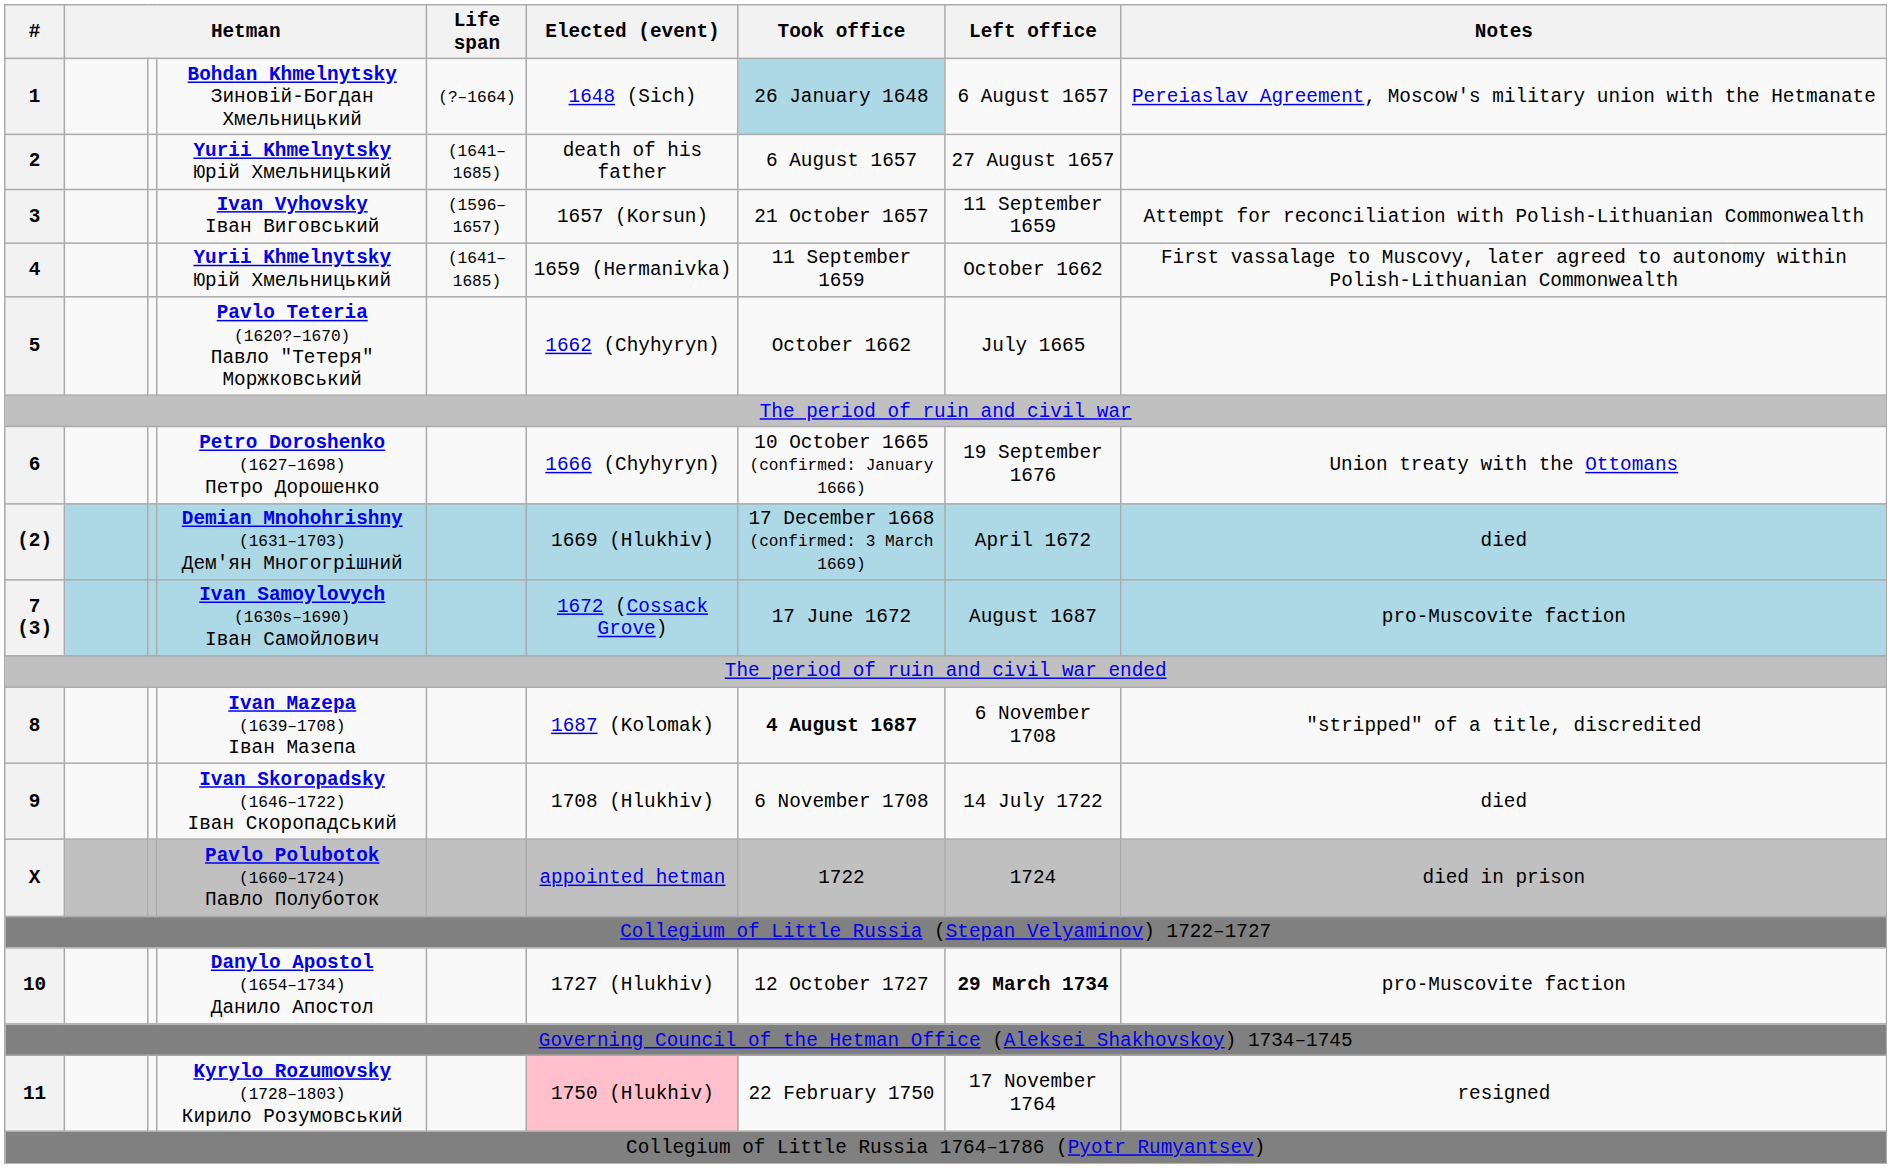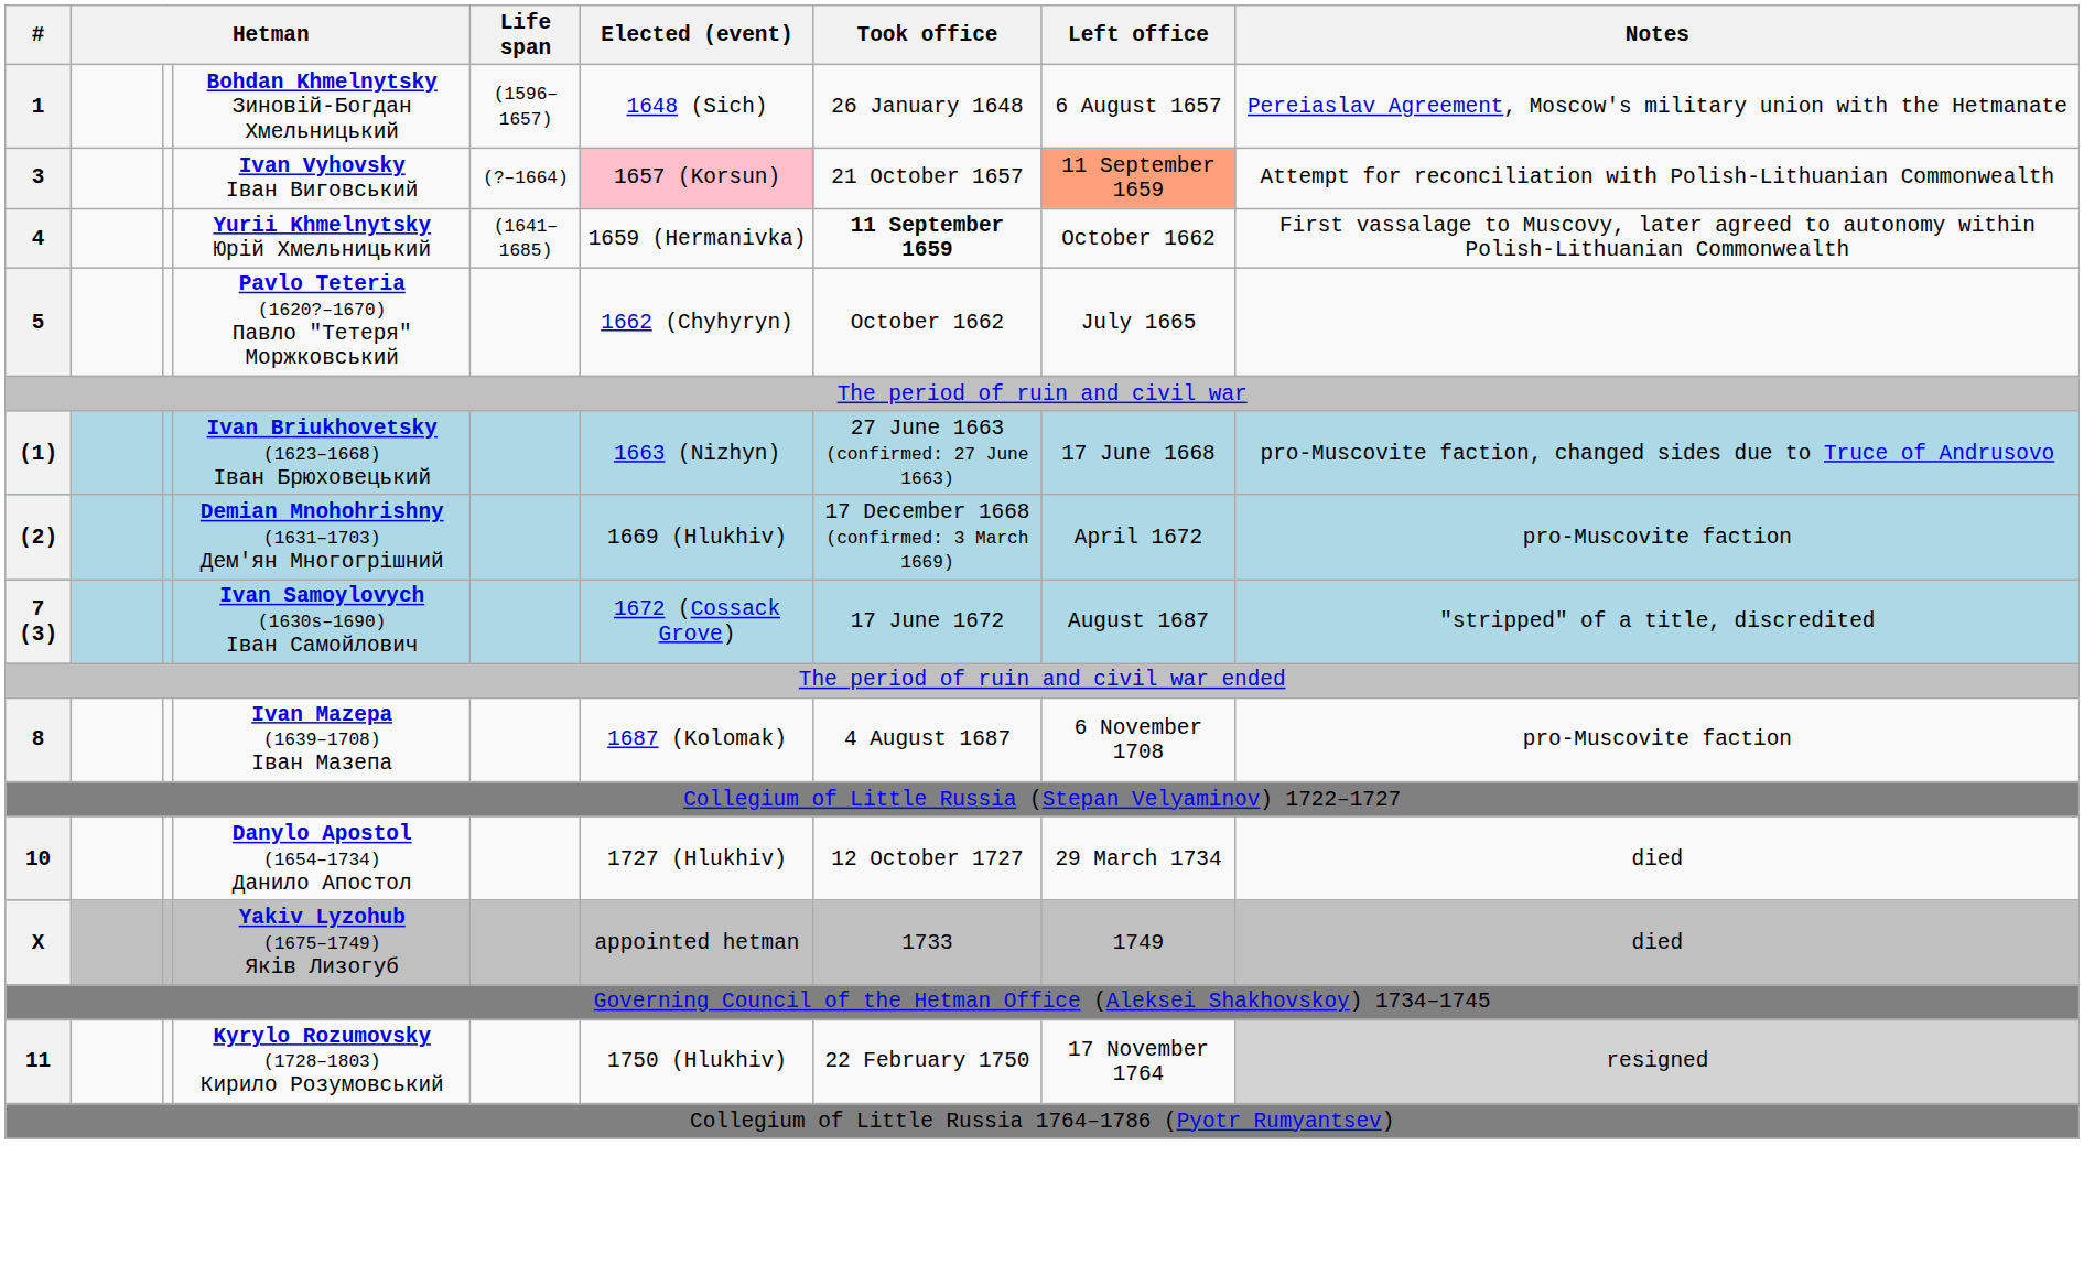Bohdan Khmelnytsky Зиновій-Богдан Хмельницький | Life span: (?–1664) -> (1596–1657)
Bohdan Khmelnytsky Зиновій-Богдан Хмельницький | Took office: lightblue background -> no background
- row: 2 | Yurii Khmelnytsky Юрій Хмельницький | (1641–1685) | death of his father | 6 August 1657 | 27 August 1657
Ivan Vyhovsky Іван Виговський | Life span: (1596–1657) -> (?–1664)
Ivan Vyhovsky Іван Виговський | Elected (event): no background -> pink background
Ivan Vyhovsky Іван Виговський | Left office: no background -> lightsalmon background
4 / Yurii Khmelnytsky Юрій Хмельницький | Took office: normal -> bold
+ row: (1) | Ivan Briukhovetsky (1623–1668) Іван Брюховецький | 1663 (Nizhyn) | 27 June 1663 (confirmed: 27 June 1663) | 17 June 1668 | pro-Muscovite faction, changed sides due to Truce of Andrusovo
- row: 6 | Petro Doroshenko (1627–1698) Петро Дорошенко | 1666 (Chyhyryn) | 10 October 1665 (confirmed: January 1666) | 19 September 1676 | Union treaty with the Ottomans
Demian Mnohohrishny (1631–1703) Дем'ян Многогрішний | Notes: died -> pro-Muscovite faction
Ivan Samoylovych (1630s–1690) Іван Самойлович | Notes: pro-Muscovite faction -> "stripped" of a title, discredited
Ivan Mazepa (1639–1708) Іван Мазепа | Took office: bold -> normal
Ivan Mazepa (1639–1708) Іван Мазепа | Notes: "stripped" of a title, discredited -> pro-Muscovite faction
- row: 9 | Ivan Skoropadsky (1646–1722) Іван Скоропадський | 1708 (Hlukhiv) | 6 November 1708 | 14 July 1722 | died
- row: X | Pavlo Polubotok (1660–1724) Павло Полуботок | appointed hetman | 1722 | 1724 | died in prison
Danylo Apostol (1654–1734) Данило Апостол | Left office: bold -> normal
Danylo Apostol (1654–1734) Данило Апостол | Notes: pro-Muscovite faction -> died
+ row: X | Yakiv Lyzohub (1675–1749) Яків Лизогуб | appointed hetman | 1733 | 1749 | died
Kyrylo Rozumovsky (1728–1803) Кирило Розумовський | Elected (event): pink background -> no background
Kyrylo Rozumovsky (1728–1803) Кирило Розумовський | Notes: no background -> lightgrey background
